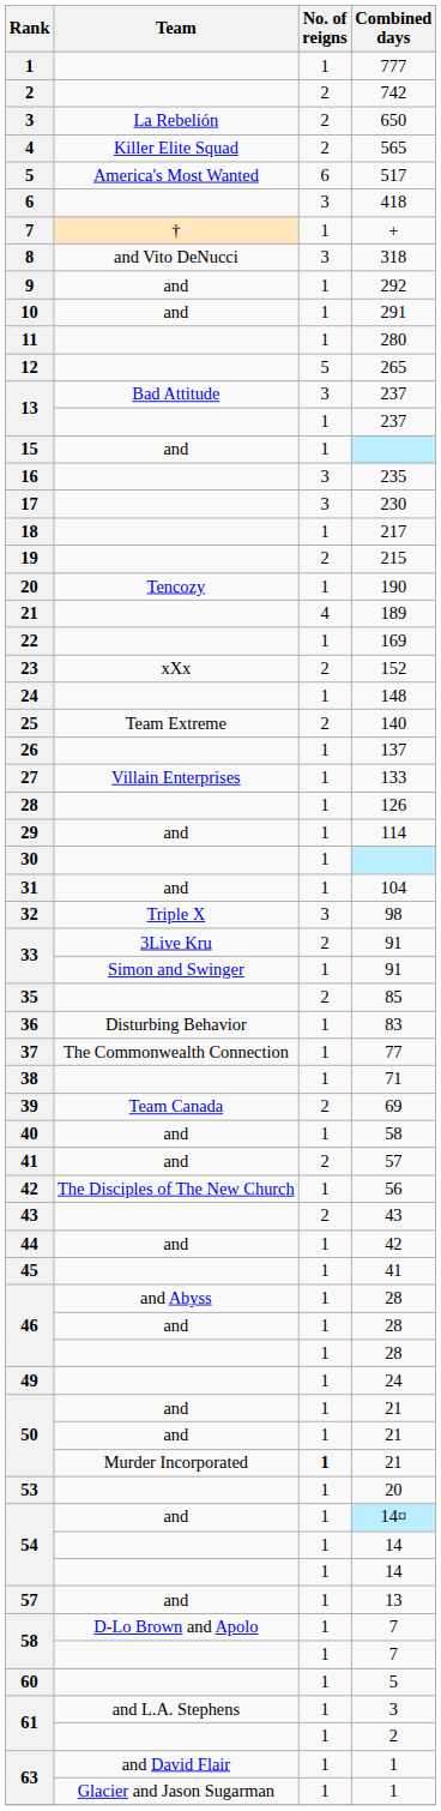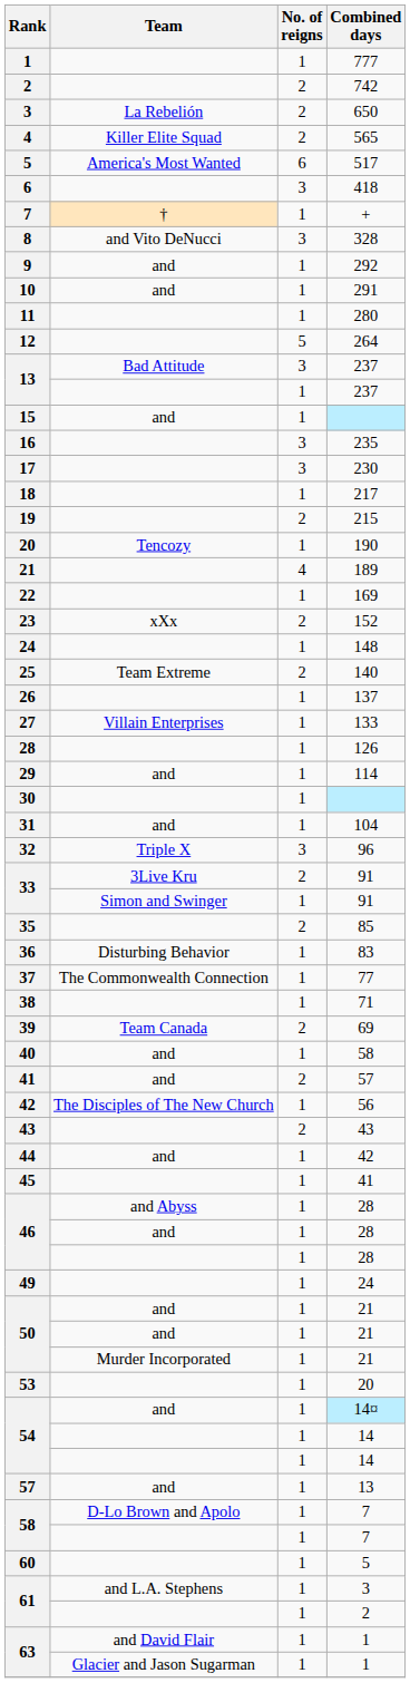8 | Combined days: 318 -> 328
12 | Combined days: 265 -> 264
32 | Combined days: 98 -> 96
50 / Murder Incorporated | No. of reigns: bold -> normal
